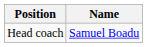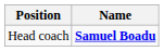Head coach | Name: normal -> bold
